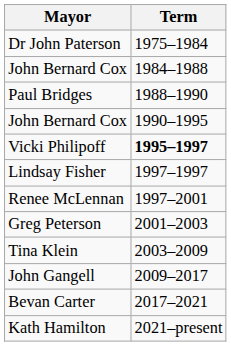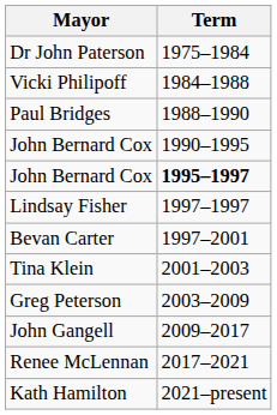row 3 | Mayor: John Bernard Cox -> Vicki Philipoff
row 6 | Mayor: Vicki Philipoff -> John Bernard Cox
row 8 | Mayor: Renee McLennan -> Bevan Carter
row 9 | Mayor: Greg Peterson -> Tina Klein
row 10 | Mayor: Tina Klein -> Greg Peterson
row 12 | Mayor: Bevan Carter -> Renee McLennan
